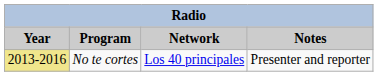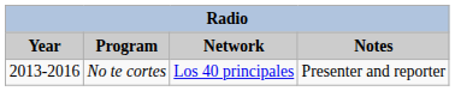No te cortes | Year: khaki background -> no background
